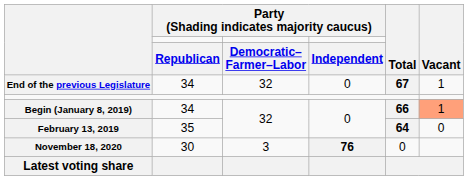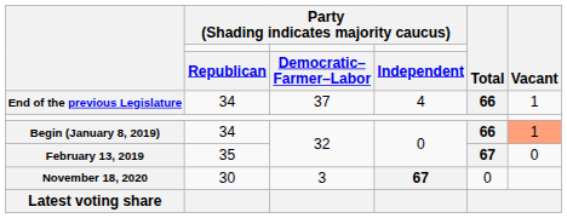End of the previous Legislature | column 3: 32 -> 37
End of the previous Legislature | column 4: 0 -> 4
End of the previous Legislature | Total: 67 -> 66
February 13, 2019 | Total: 64 -> 67
November 18, 2020 | column 4: 76 -> 67
